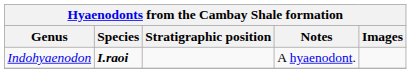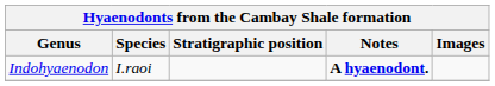Indohyaenodon | Species: bold -> normal
Indohyaenodon | Notes: normal -> bold
